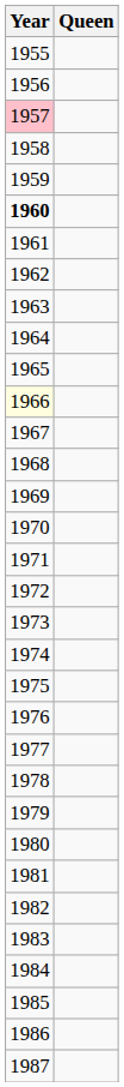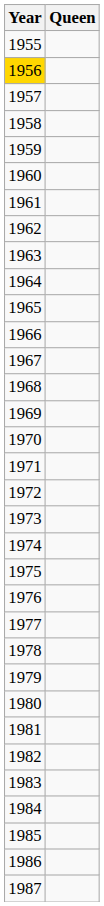1956 | Year: no background -> gold background
1957 | Year: pink background -> no background
1960 | Year: bold -> normal
1966 | Year: lightyellow background -> no background
